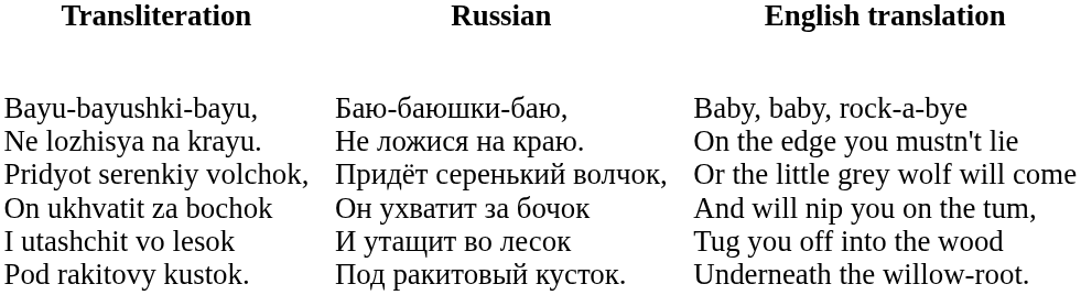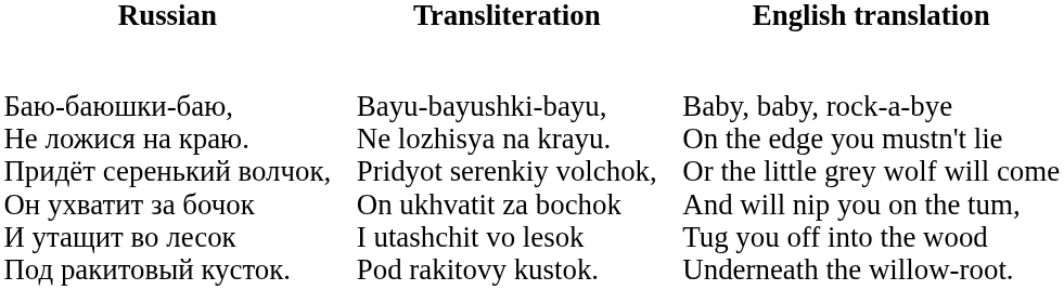columns swapped: Russian <-> Transliteration
